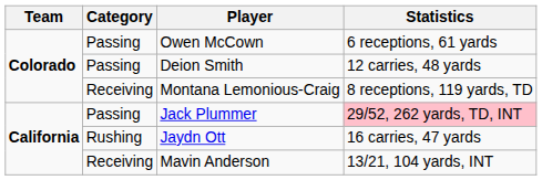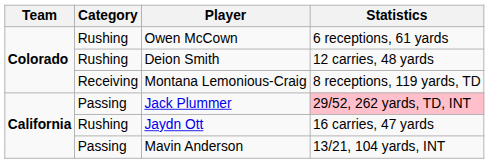Owen McCown | Category: Passing -> Rushing
Deion Smith | Category: Passing -> Rushing
Mavin Anderson | Category: Receiving -> Passing
